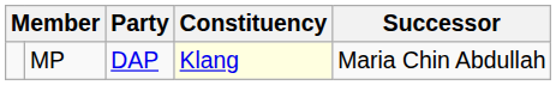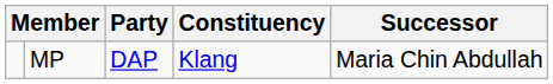MP | Constituency: lightyellow background -> no background
